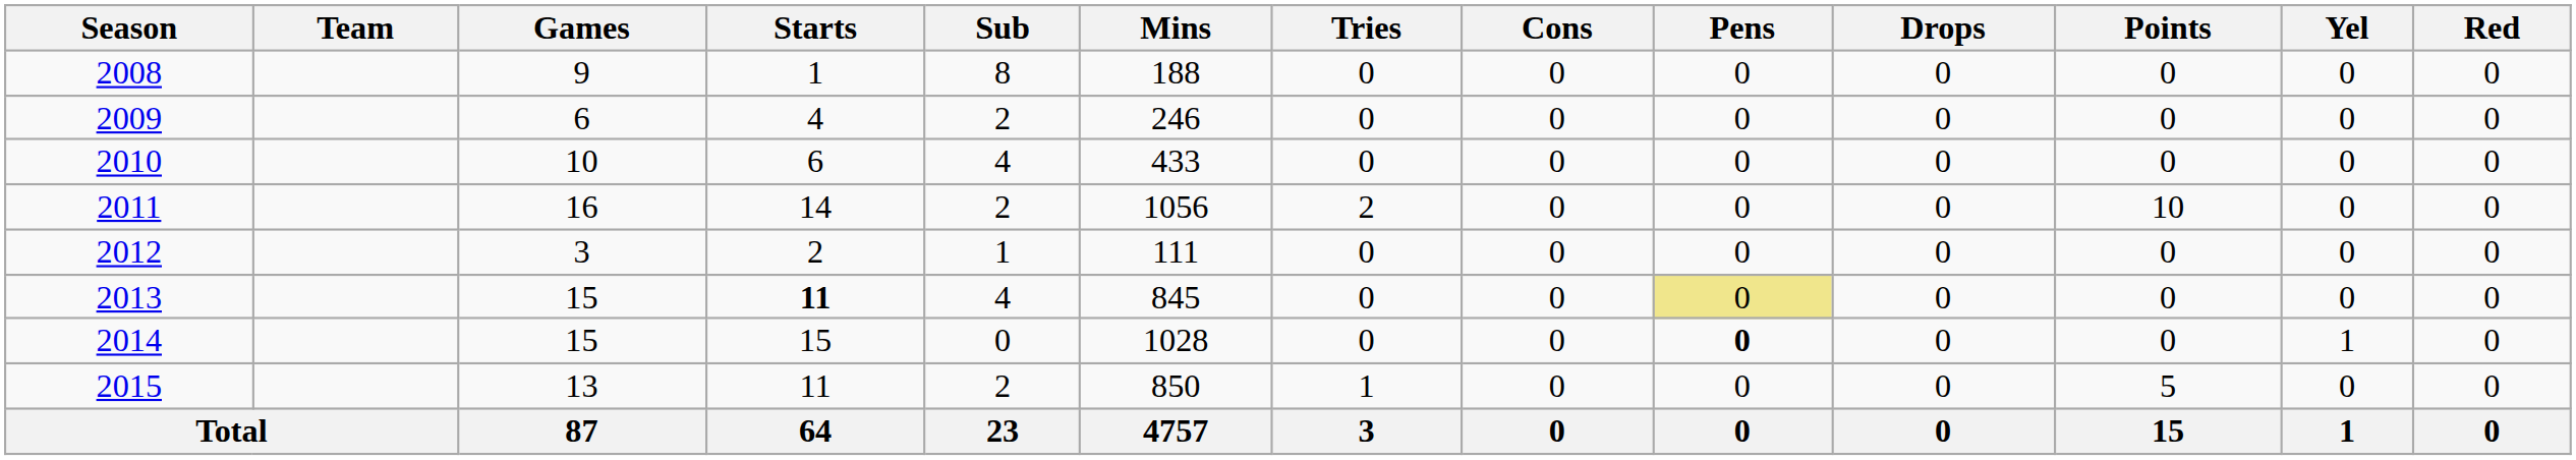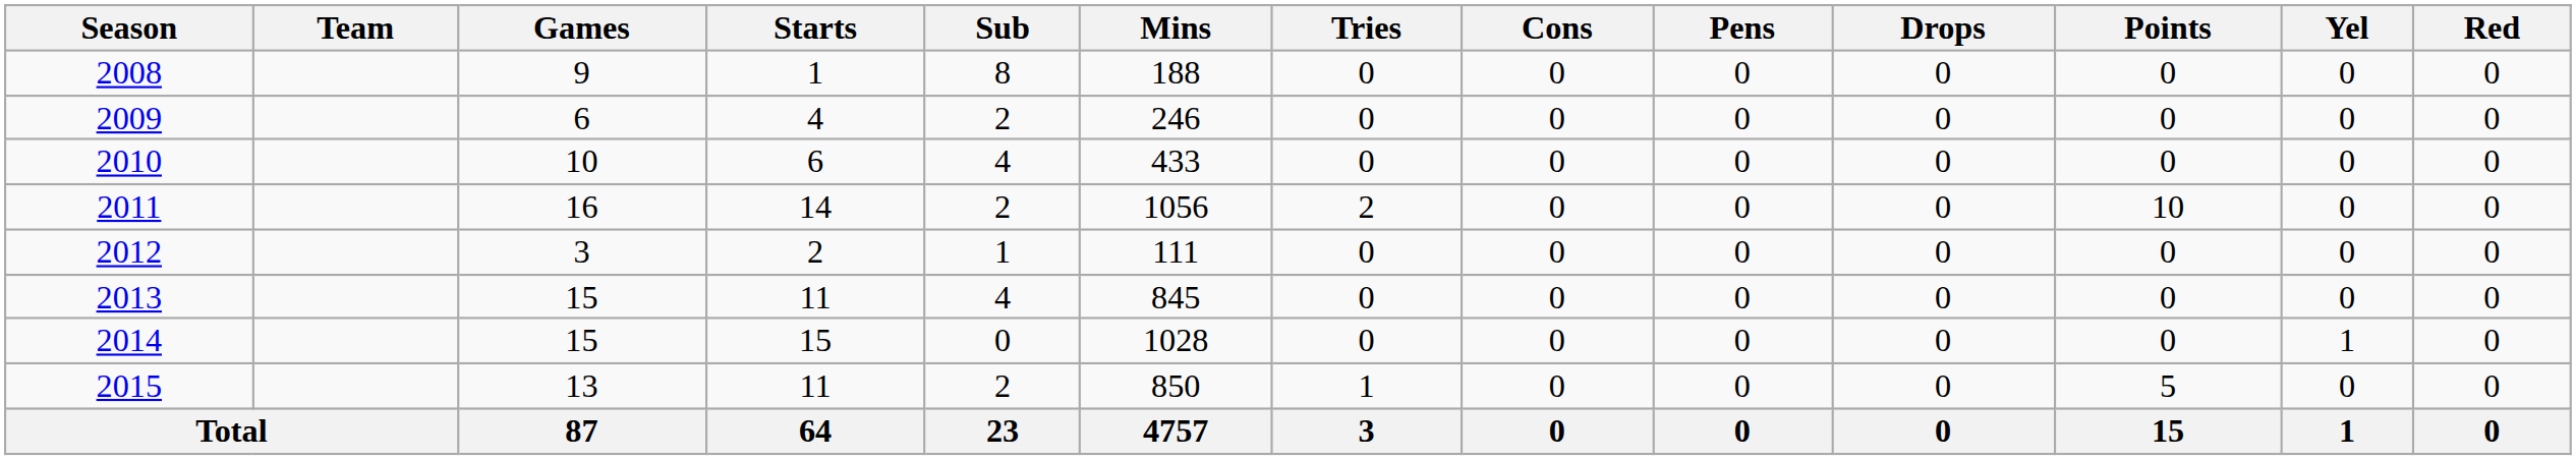2013 | Starts: bold -> normal
2013 | Pens: khaki background -> no background
2014 | Pens: bold -> normal
